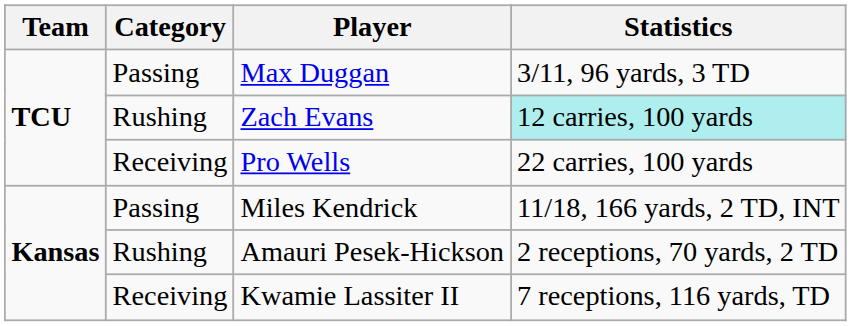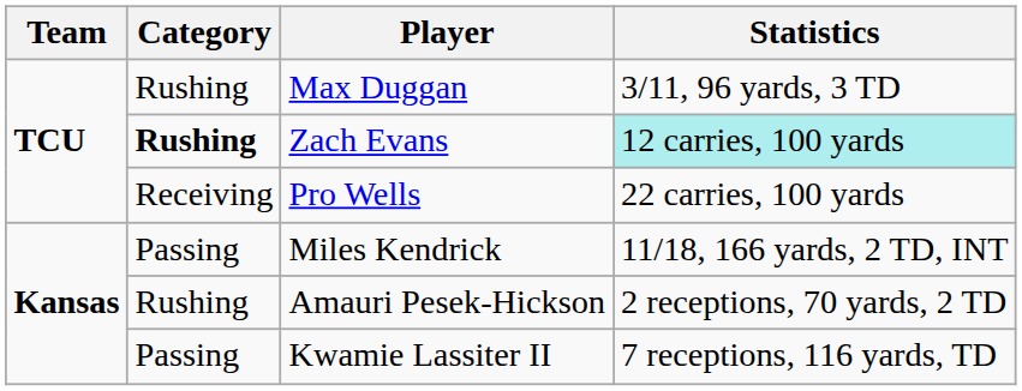Max Duggan | Category: Passing -> Rushing
Zach Evans | Category: normal -> bold
Kwamie Lassiter II | Category: Receiving -> Passing
